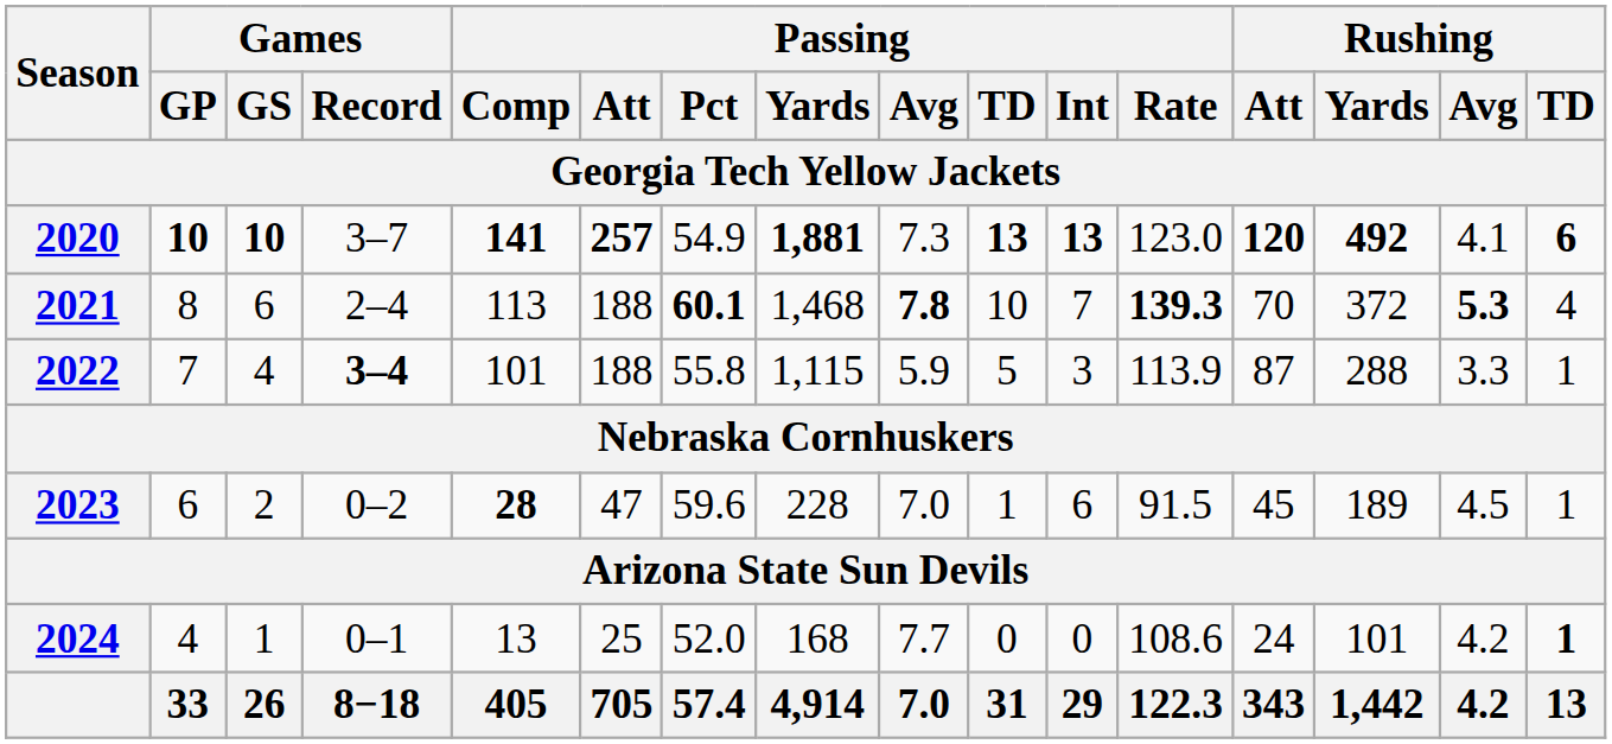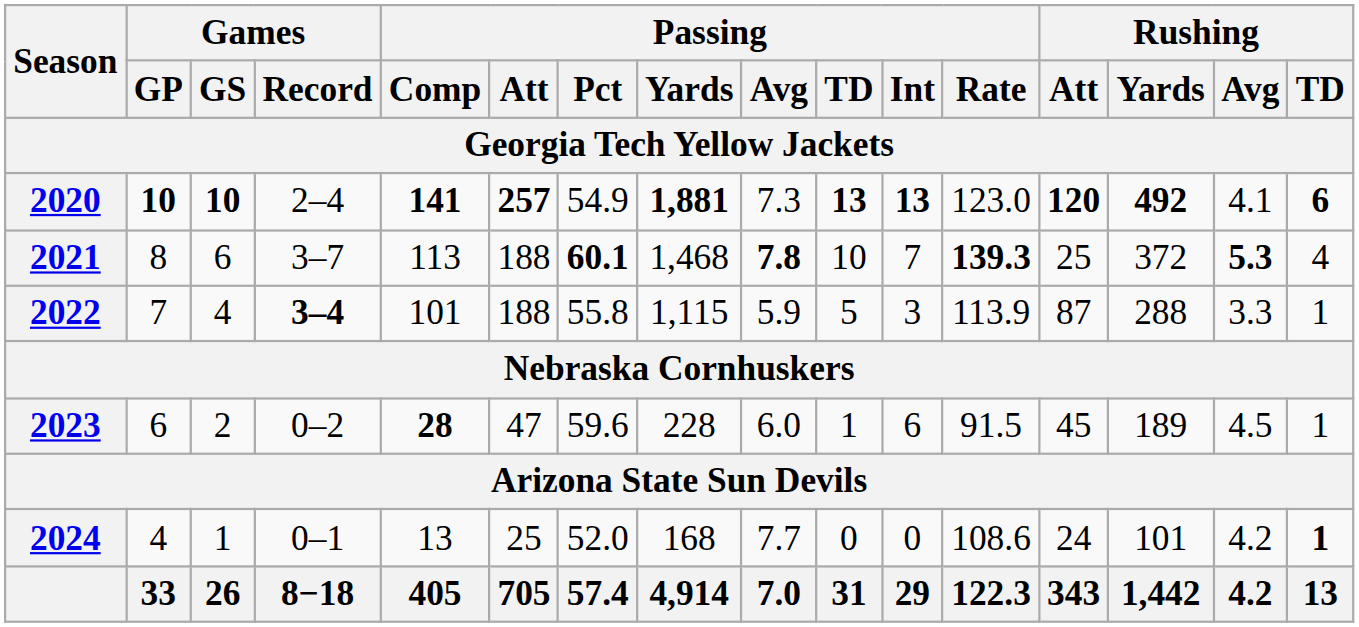2020 | Games / Record / Georgia Tech Yellow Jackets: 3–7 -> 2–4
2021 | Games / Record / Georgia Tech Yellow Jackets: 2–4 -> 3–7
2021 | Rushing / Att / Georgia Tech Yellow Jackets: 70 -> 25
2023 | Passing / Avg / Georgia Tech Yellow Jackets: 7.0 -> 6.0
